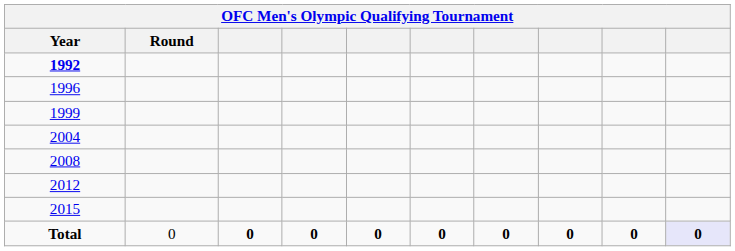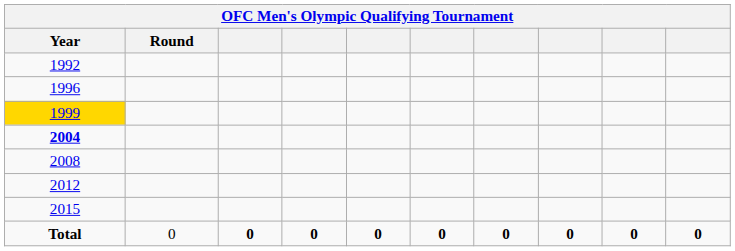1992 | Year: bold -> normal
1999 | Year: no background -> gold background
2004 | Year: normal -> bold
Total | column 10: lavender background -> no background
